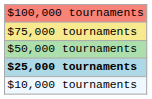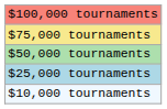row 4 | column 1: bold -> normal
